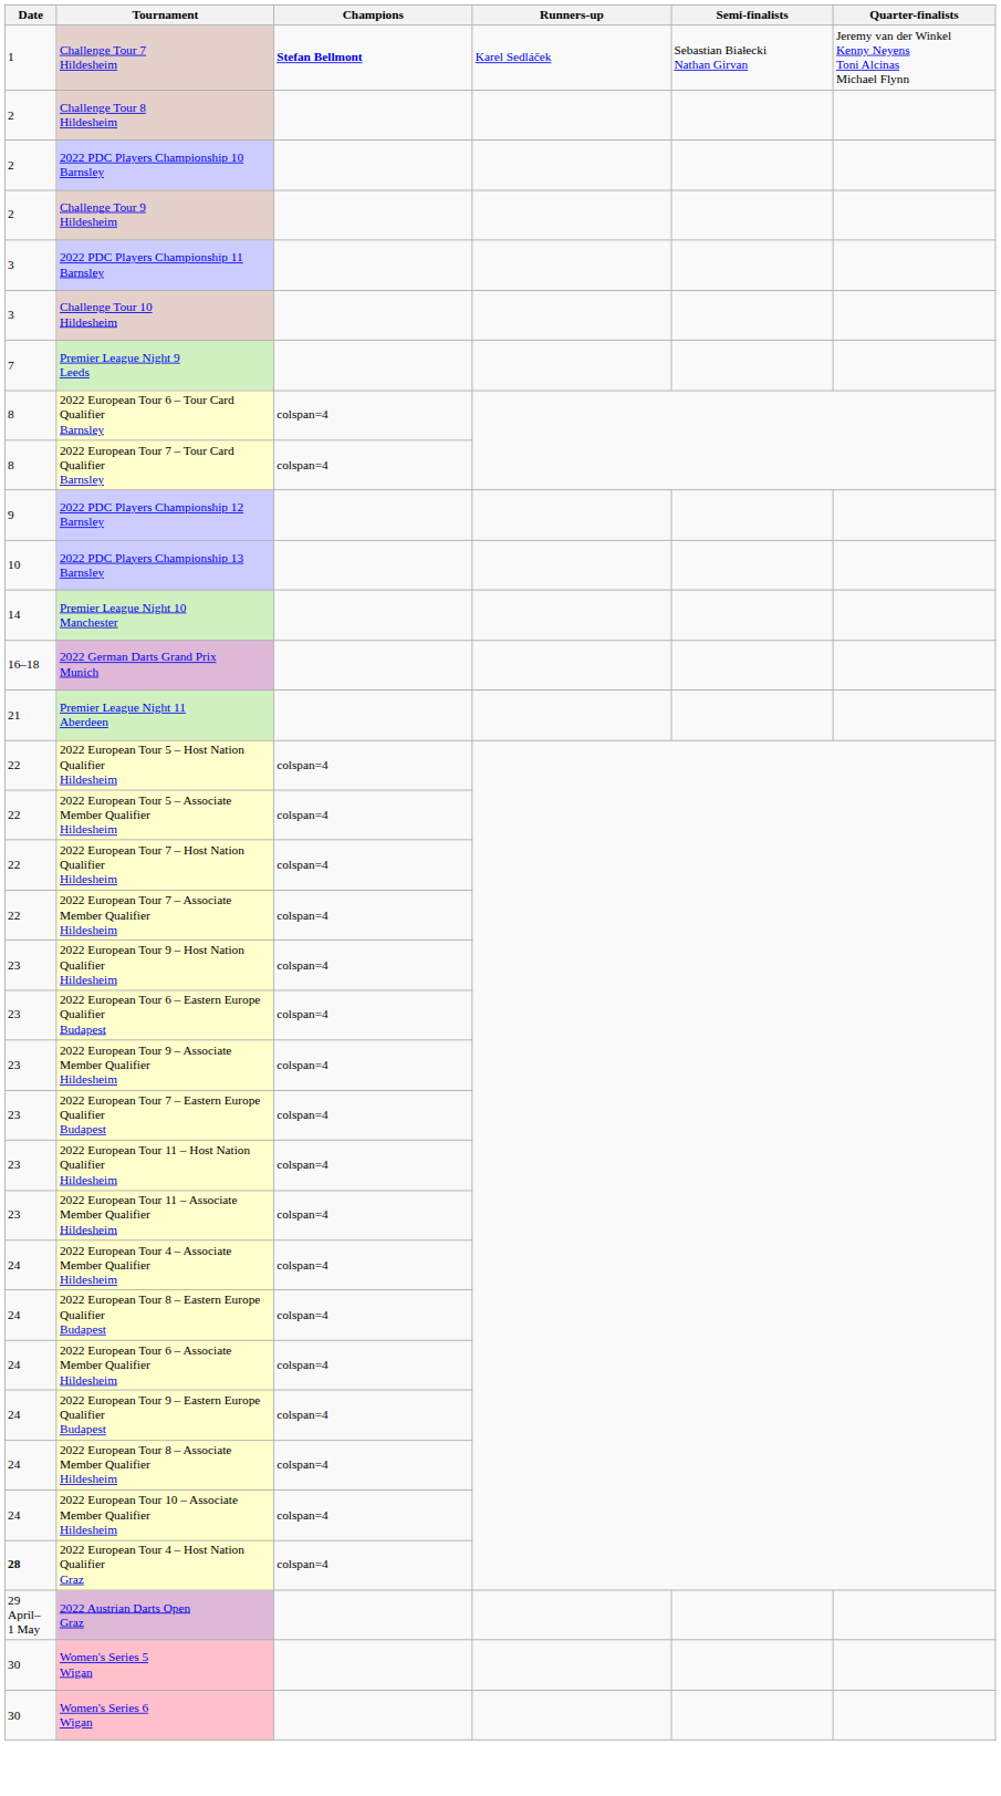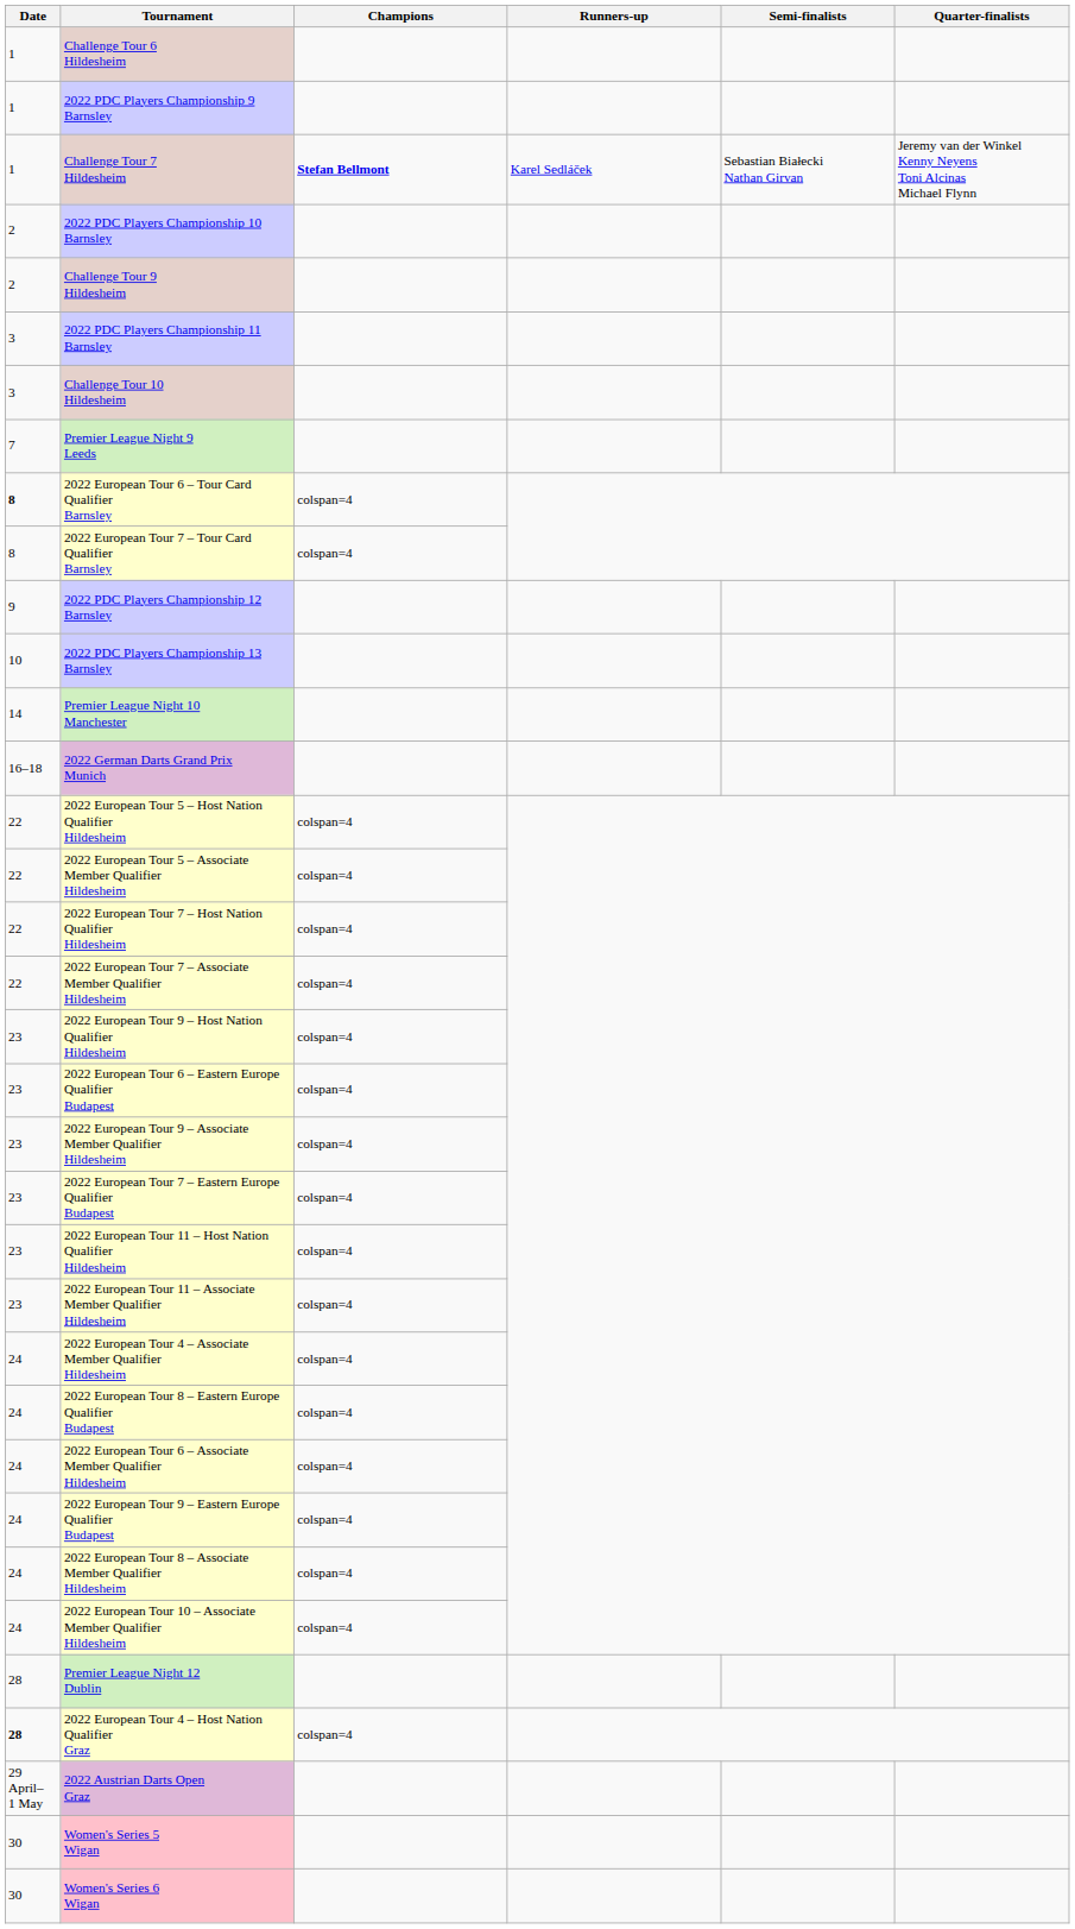+ row: 1 | Challenge Tour 6 Hildesheim
+ row: 1 | 2022 PDC Players Championship 9 Barnsley
- row: 2 | Challenge Tour 8 Hildesheim
2022 European Tour 6 – Tour Card Qualifier Barnsley | Date: normal -> bold
- row: 21 | Premier League Night 11 Aberdeen
+ row: 28 | Premier League Night 12 Dublin
